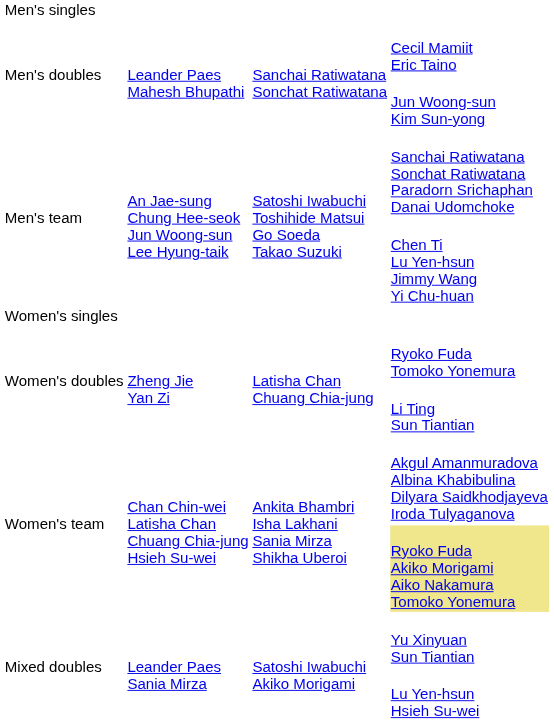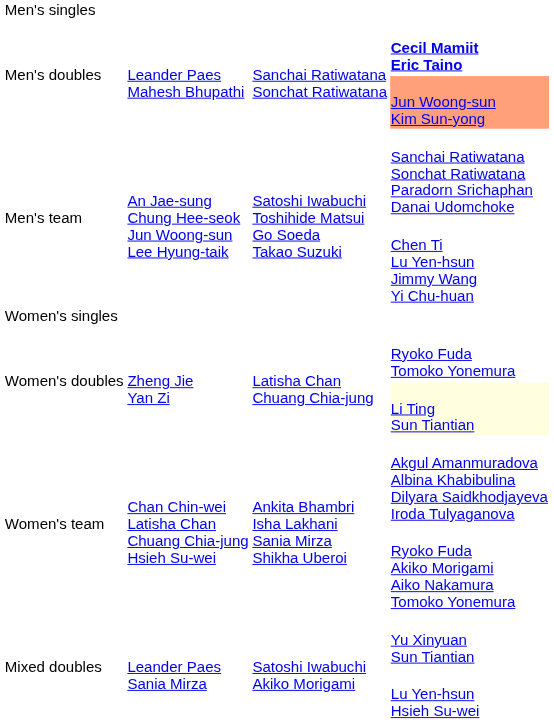Cecil Mamiit Eric Taino | column 4: normal -> bold
Jun Woong-sun Kim Sun-yong | column 4: no background -> lightsalmon background
Li Ting Sun Tiantian | column 4: no background -> lightyellow background
Ryoko Fuda Akiko Morigami Aiko Nakamura Tomoko Yonemura | column 4: khaki background -> no background
